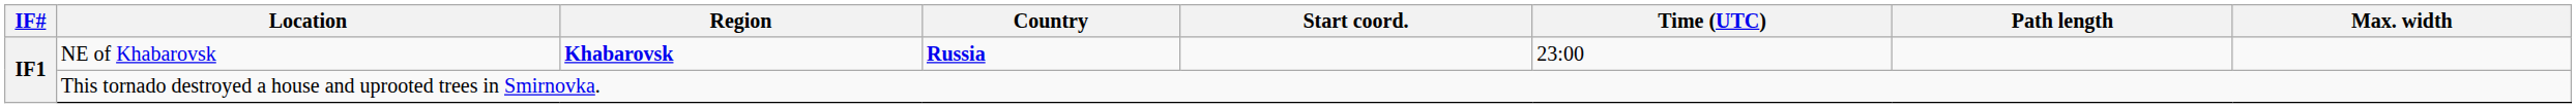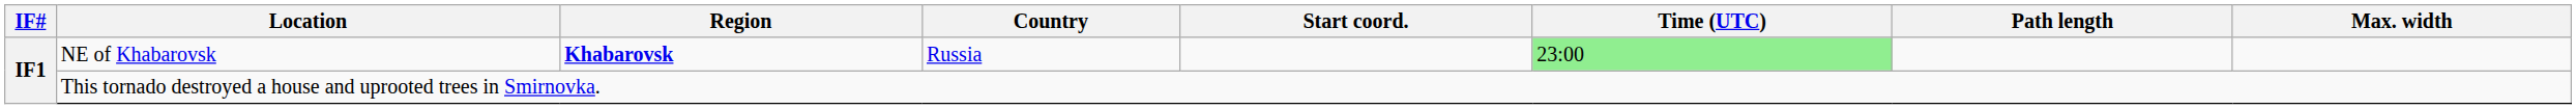NE of Khabarovsk | Country: bold -> normal
NE of Khabarovsk | Time (UTC): no background -> lightgreen background
